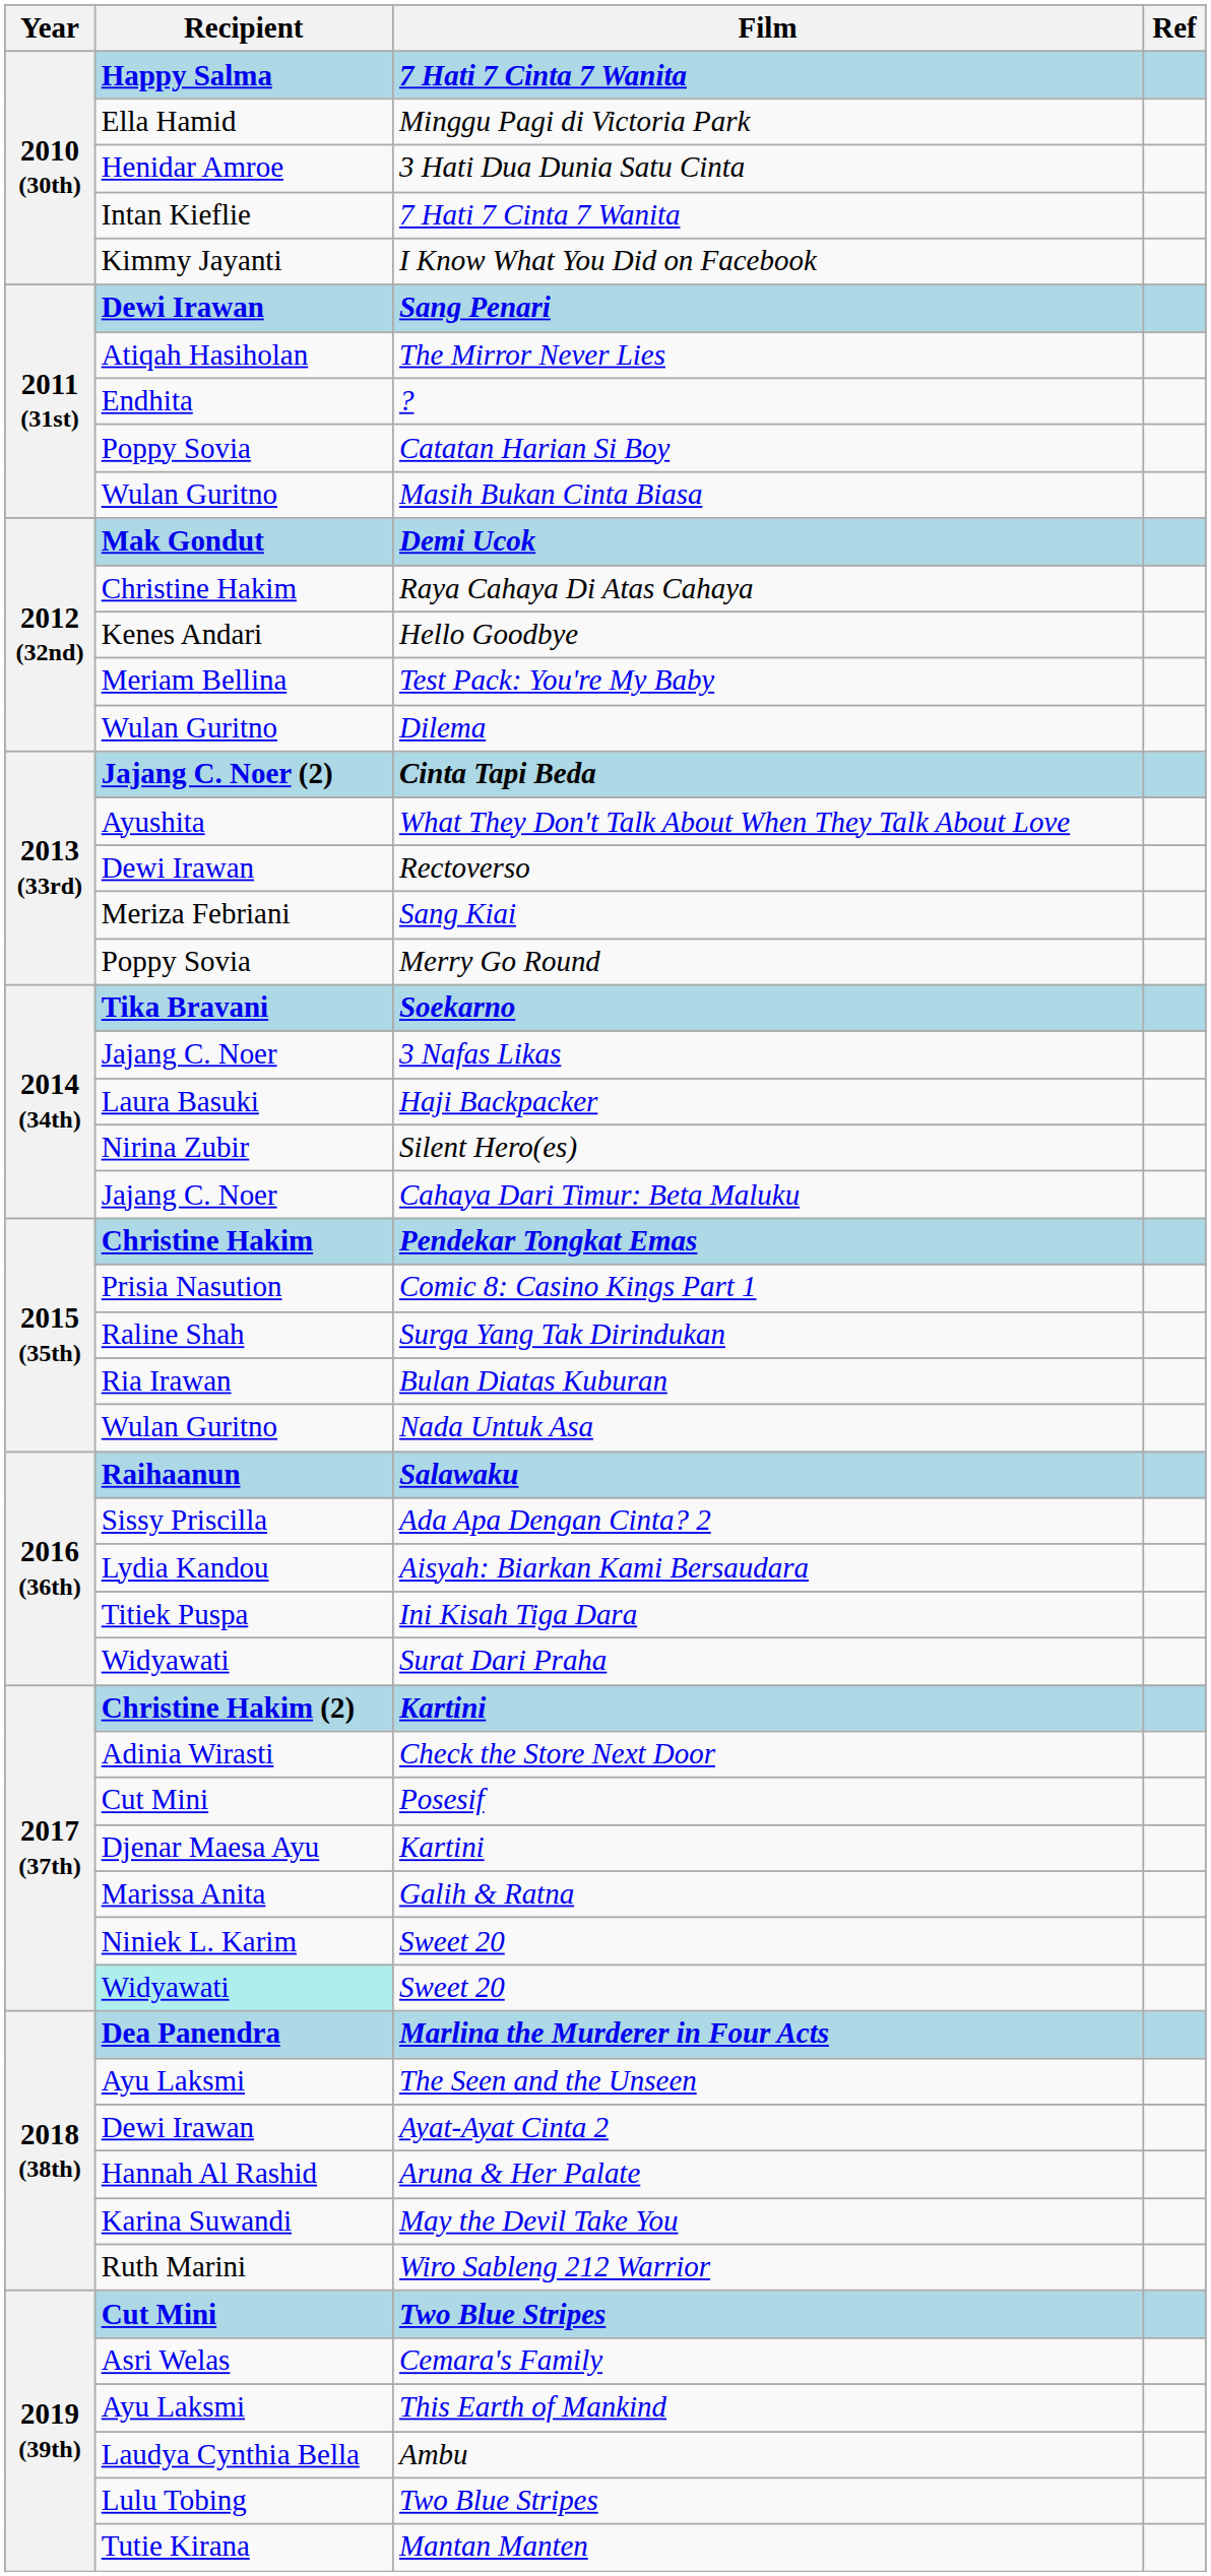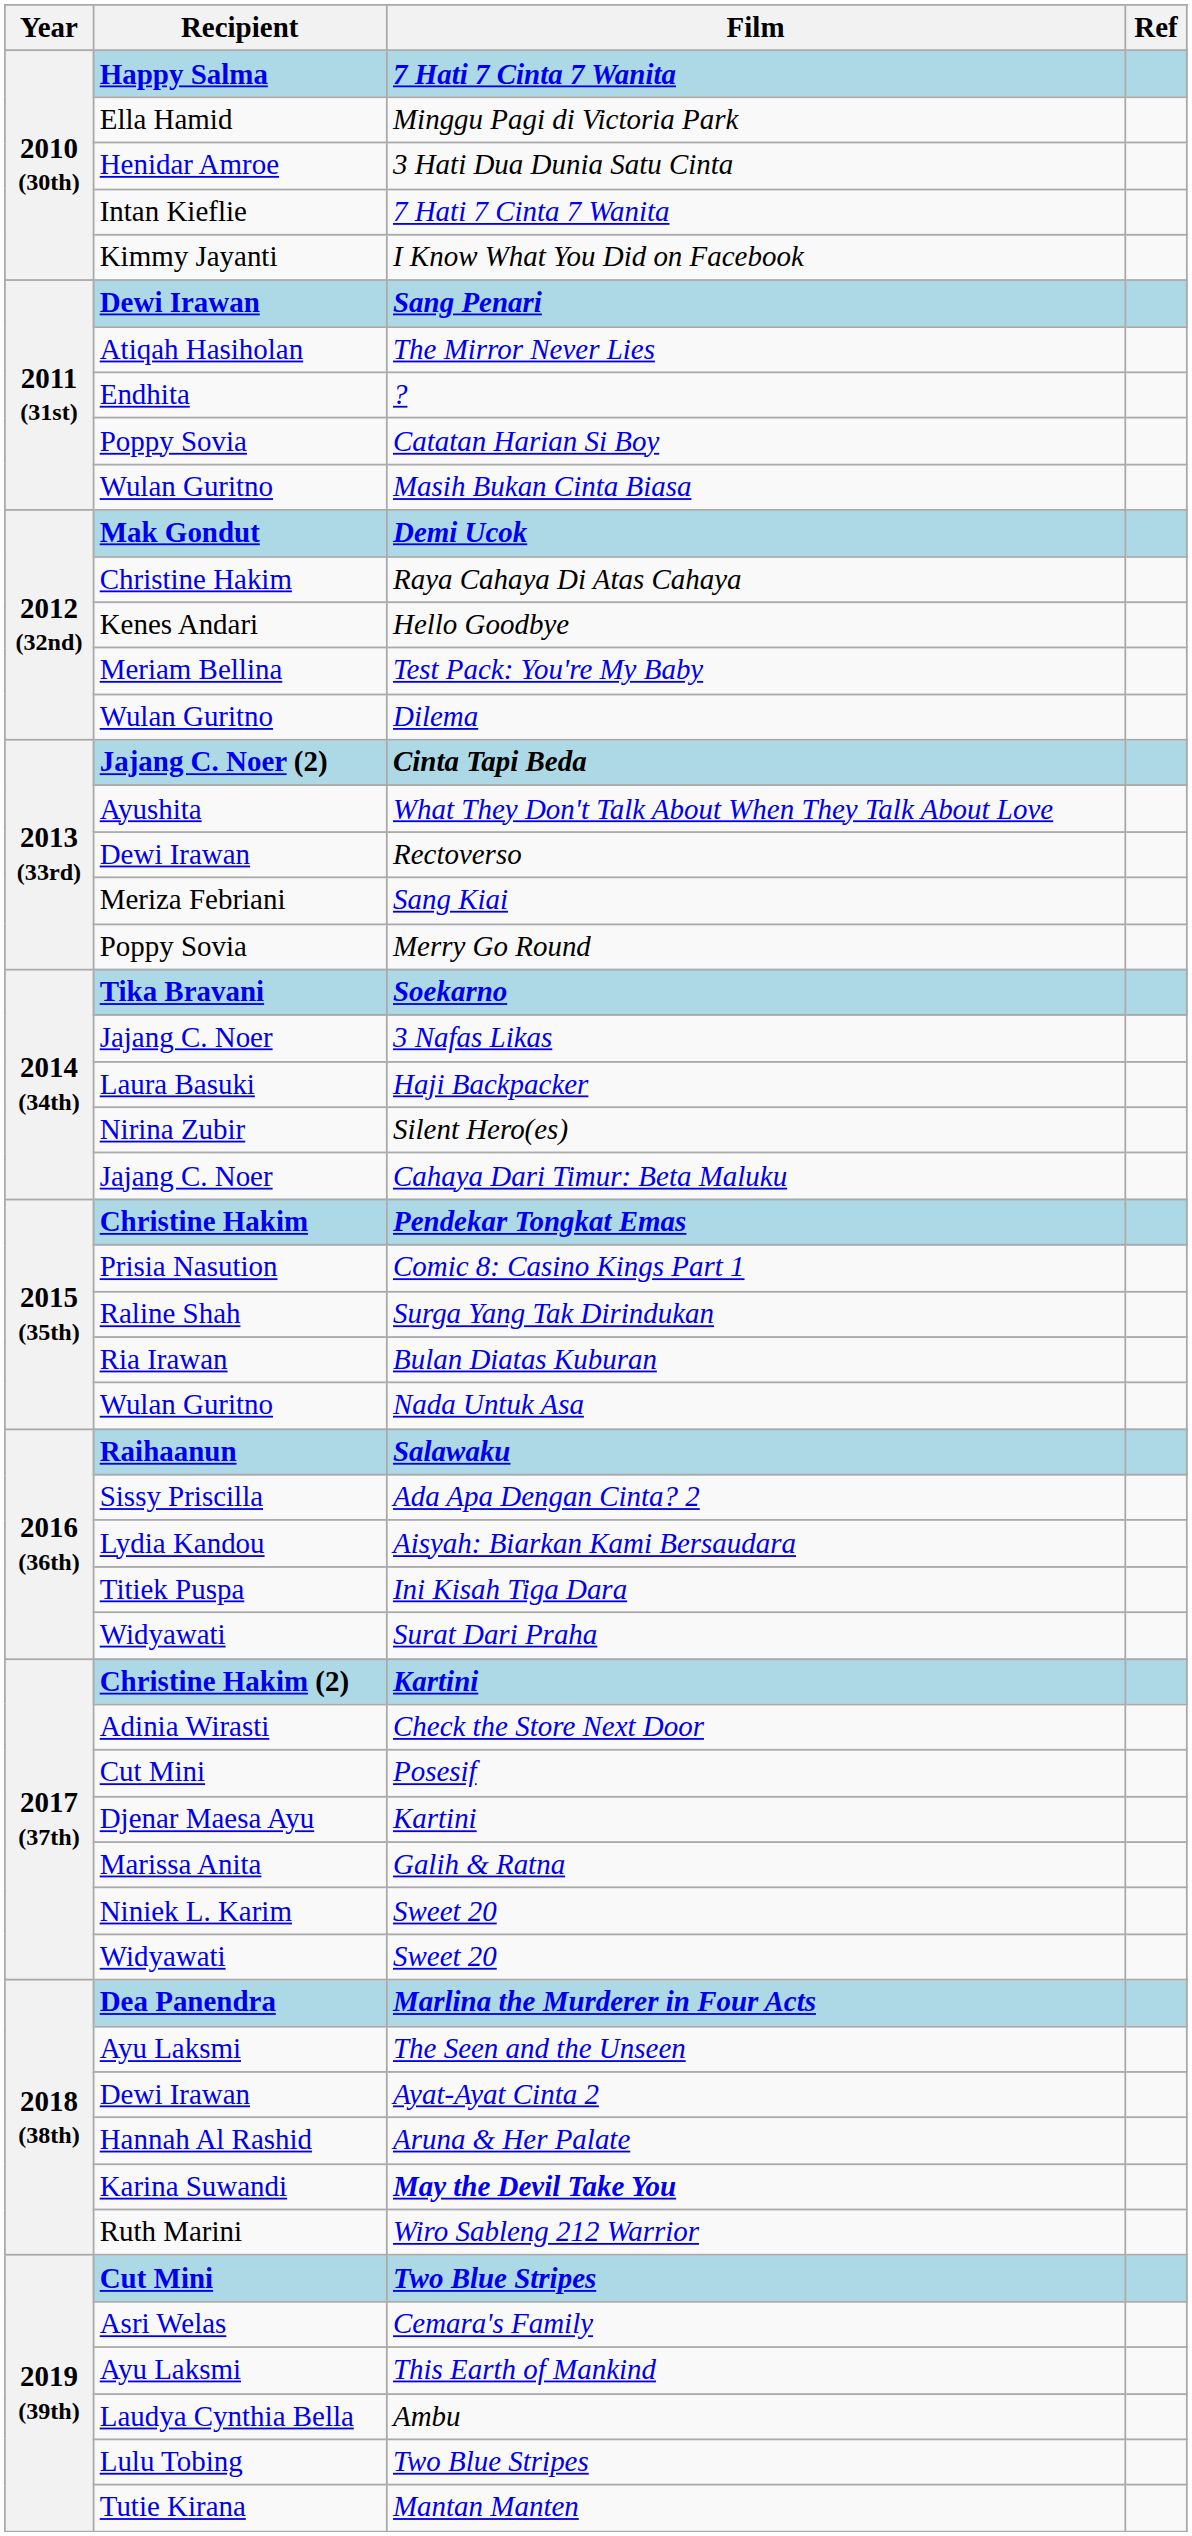Widyawati / Sweet 20 | Recipient: paleturquoise background -> no background
May the Devil Take You | Film: normal -> bold
